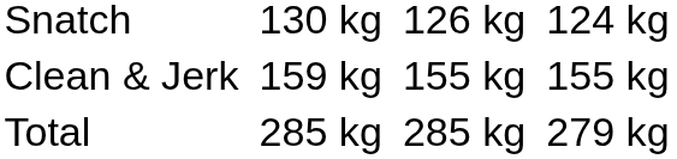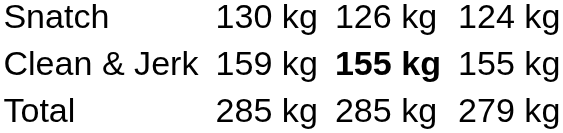Clean & Jerk | column 3: normal -> bold
